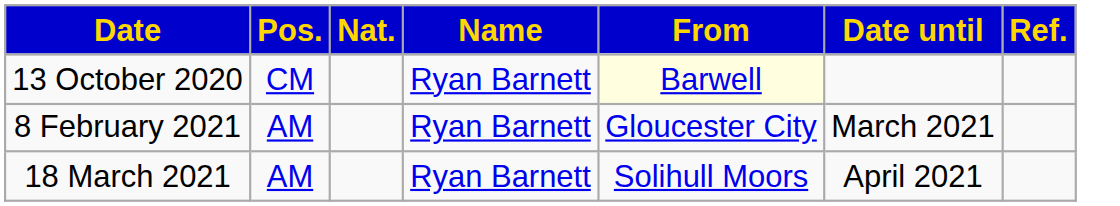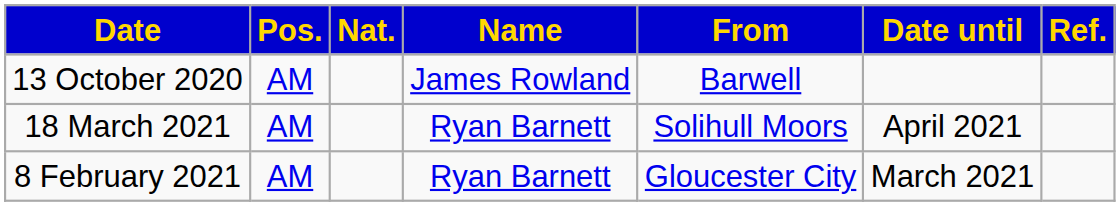13 October 2020 | Pos.: CM -> AM
13 October 2020 | Name: Ryan Barnett -> James Rowland
13 October 2020 | From: lightyellow background -> no background
rows swapped: 8 February 2021 <-> 18 March 2021
